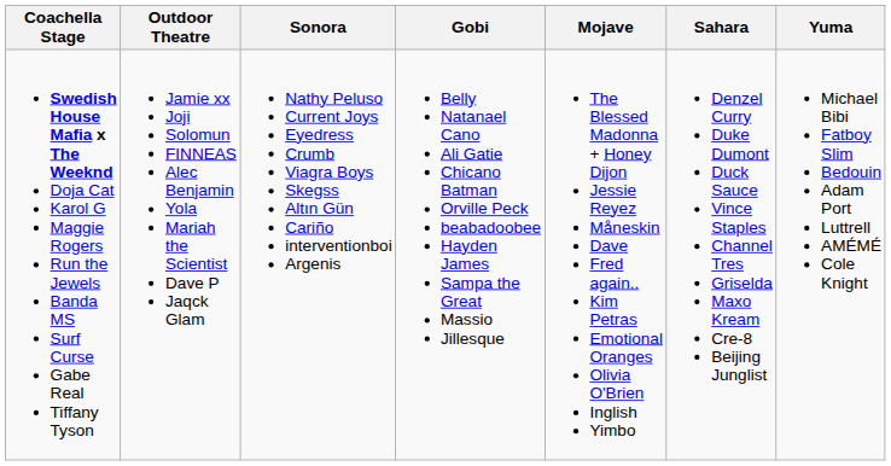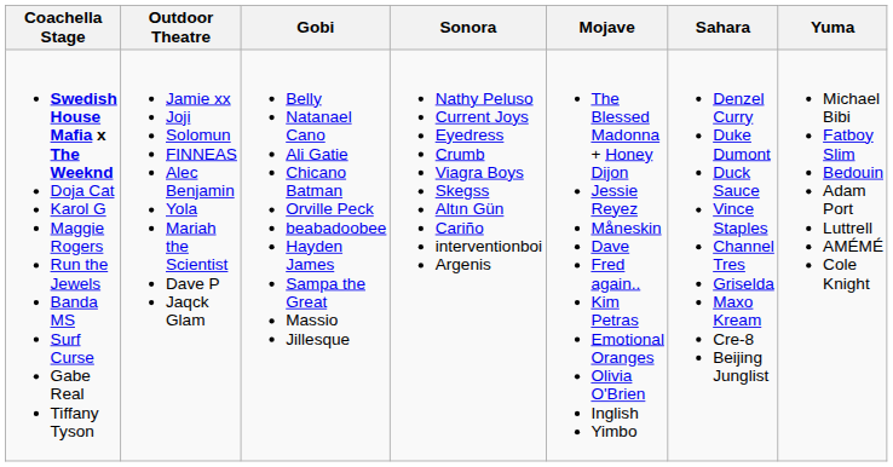columns swapped: Sonora <-> Gobi
